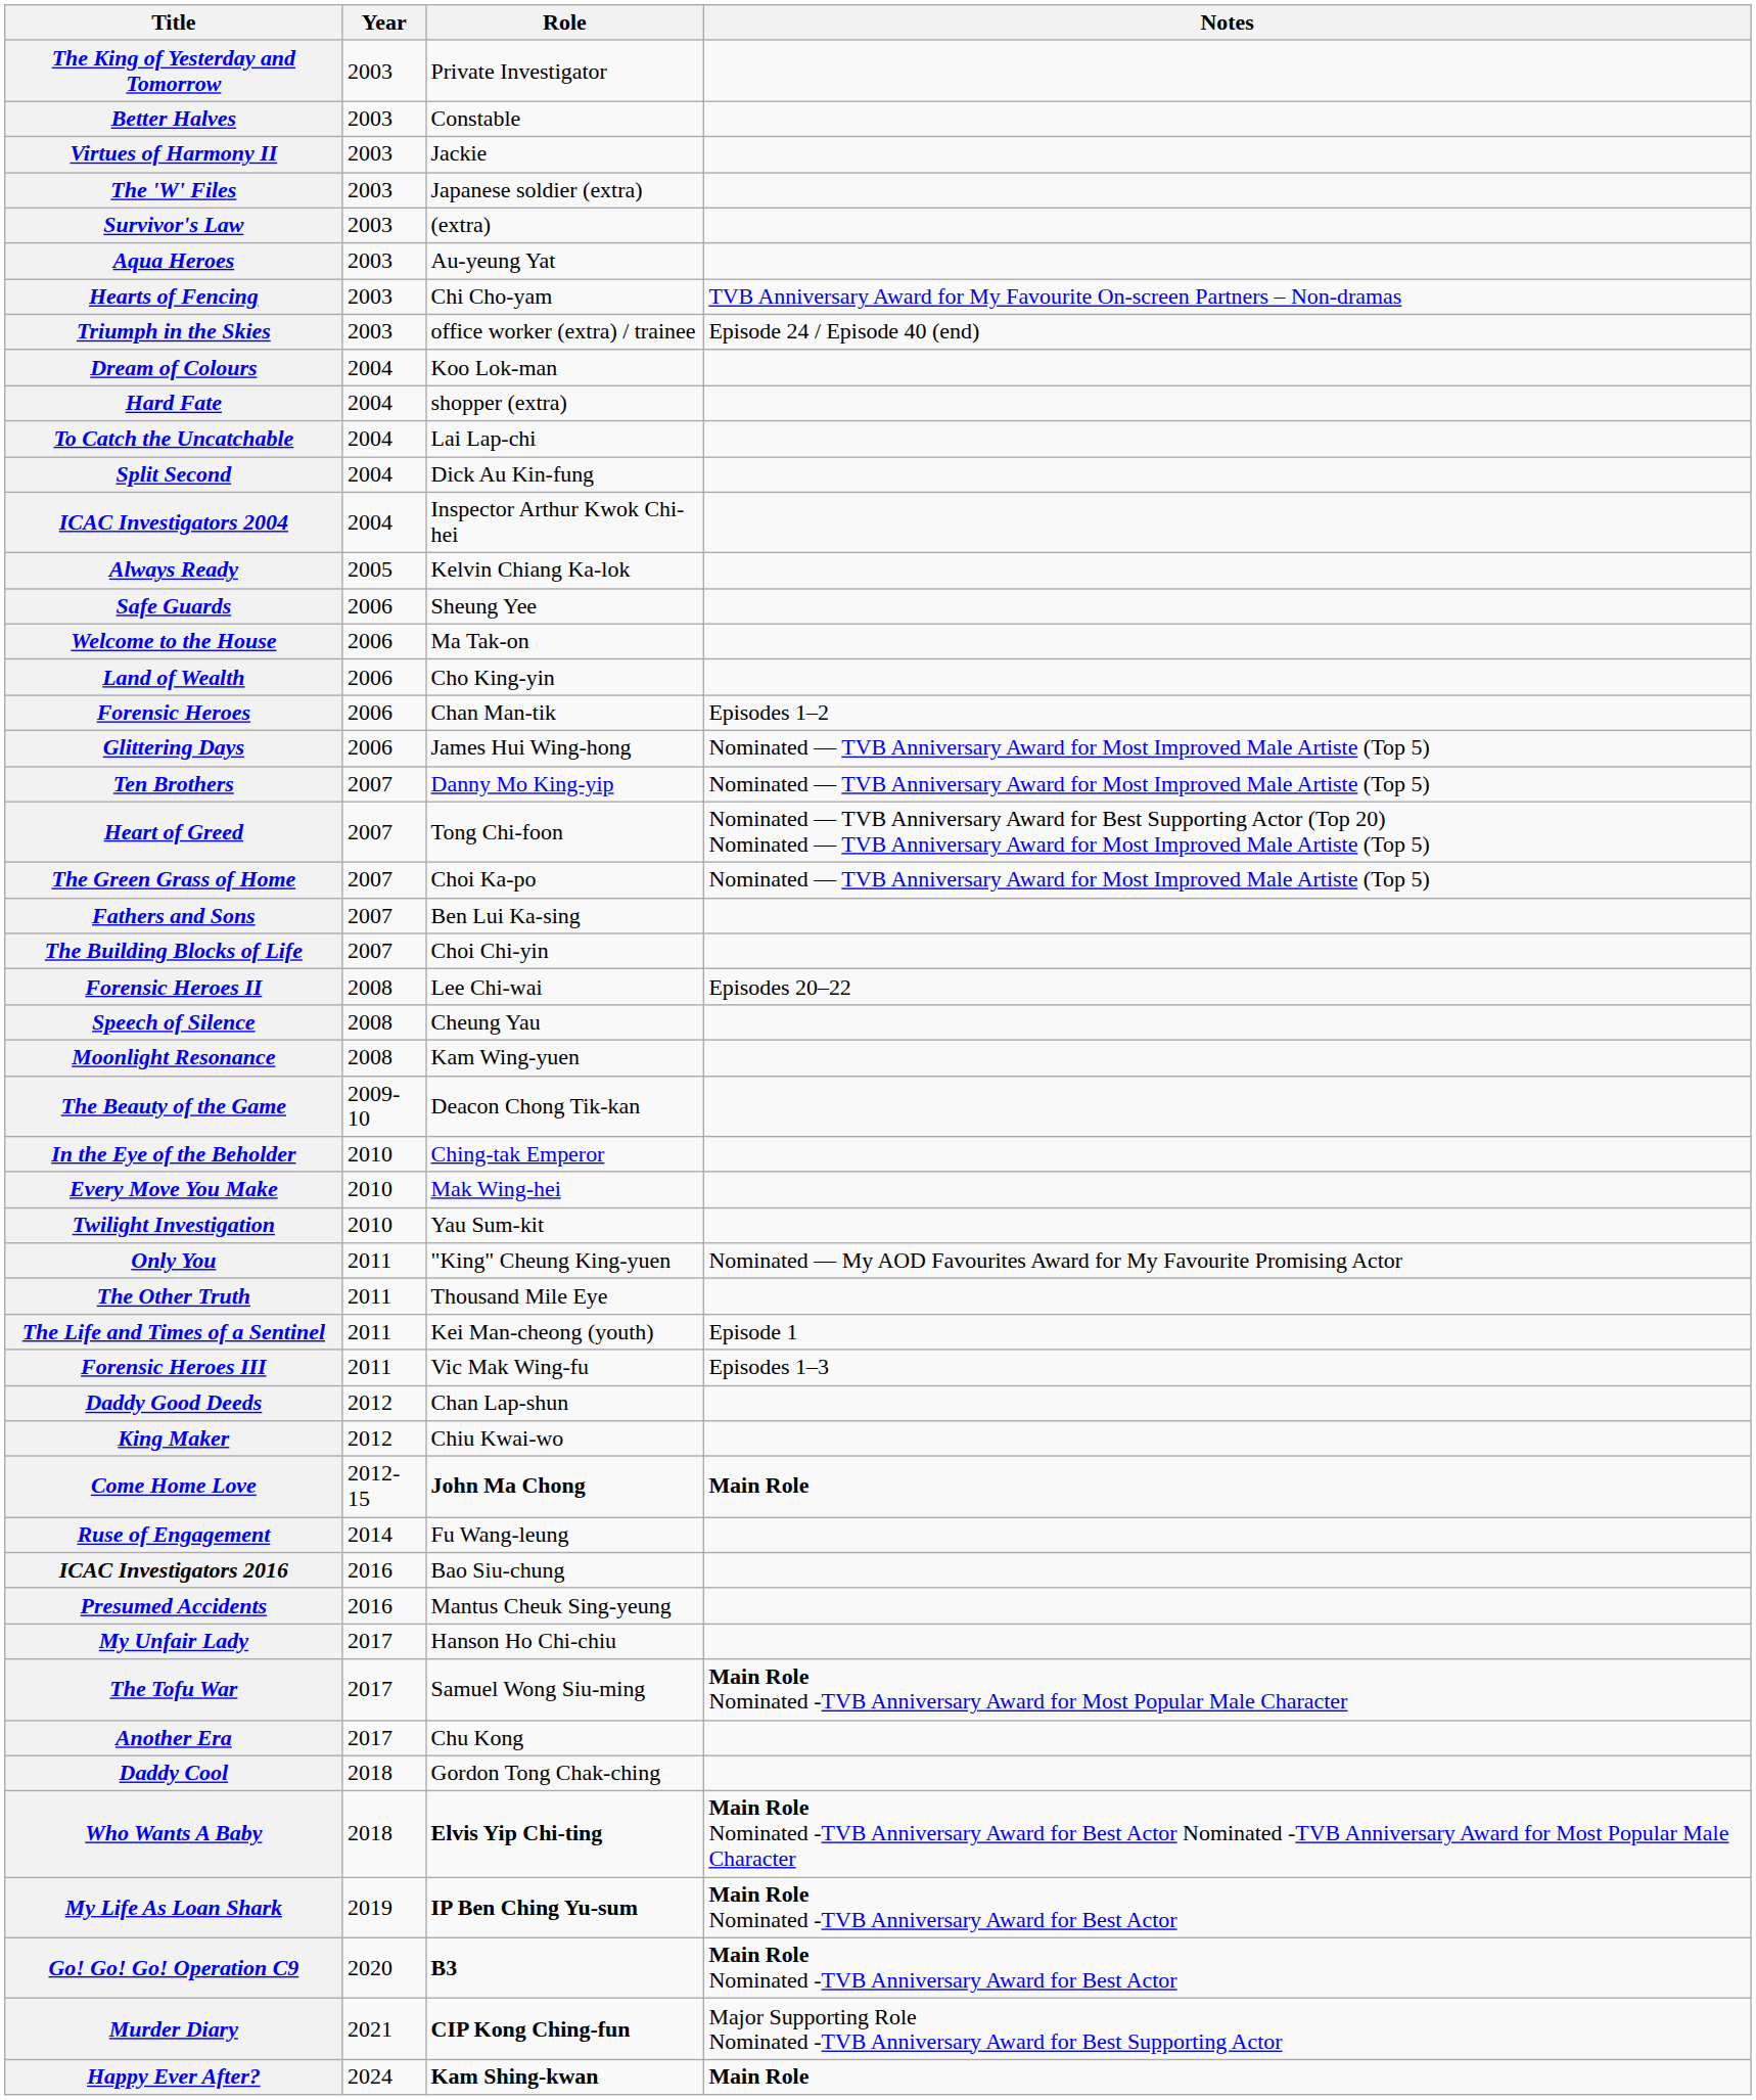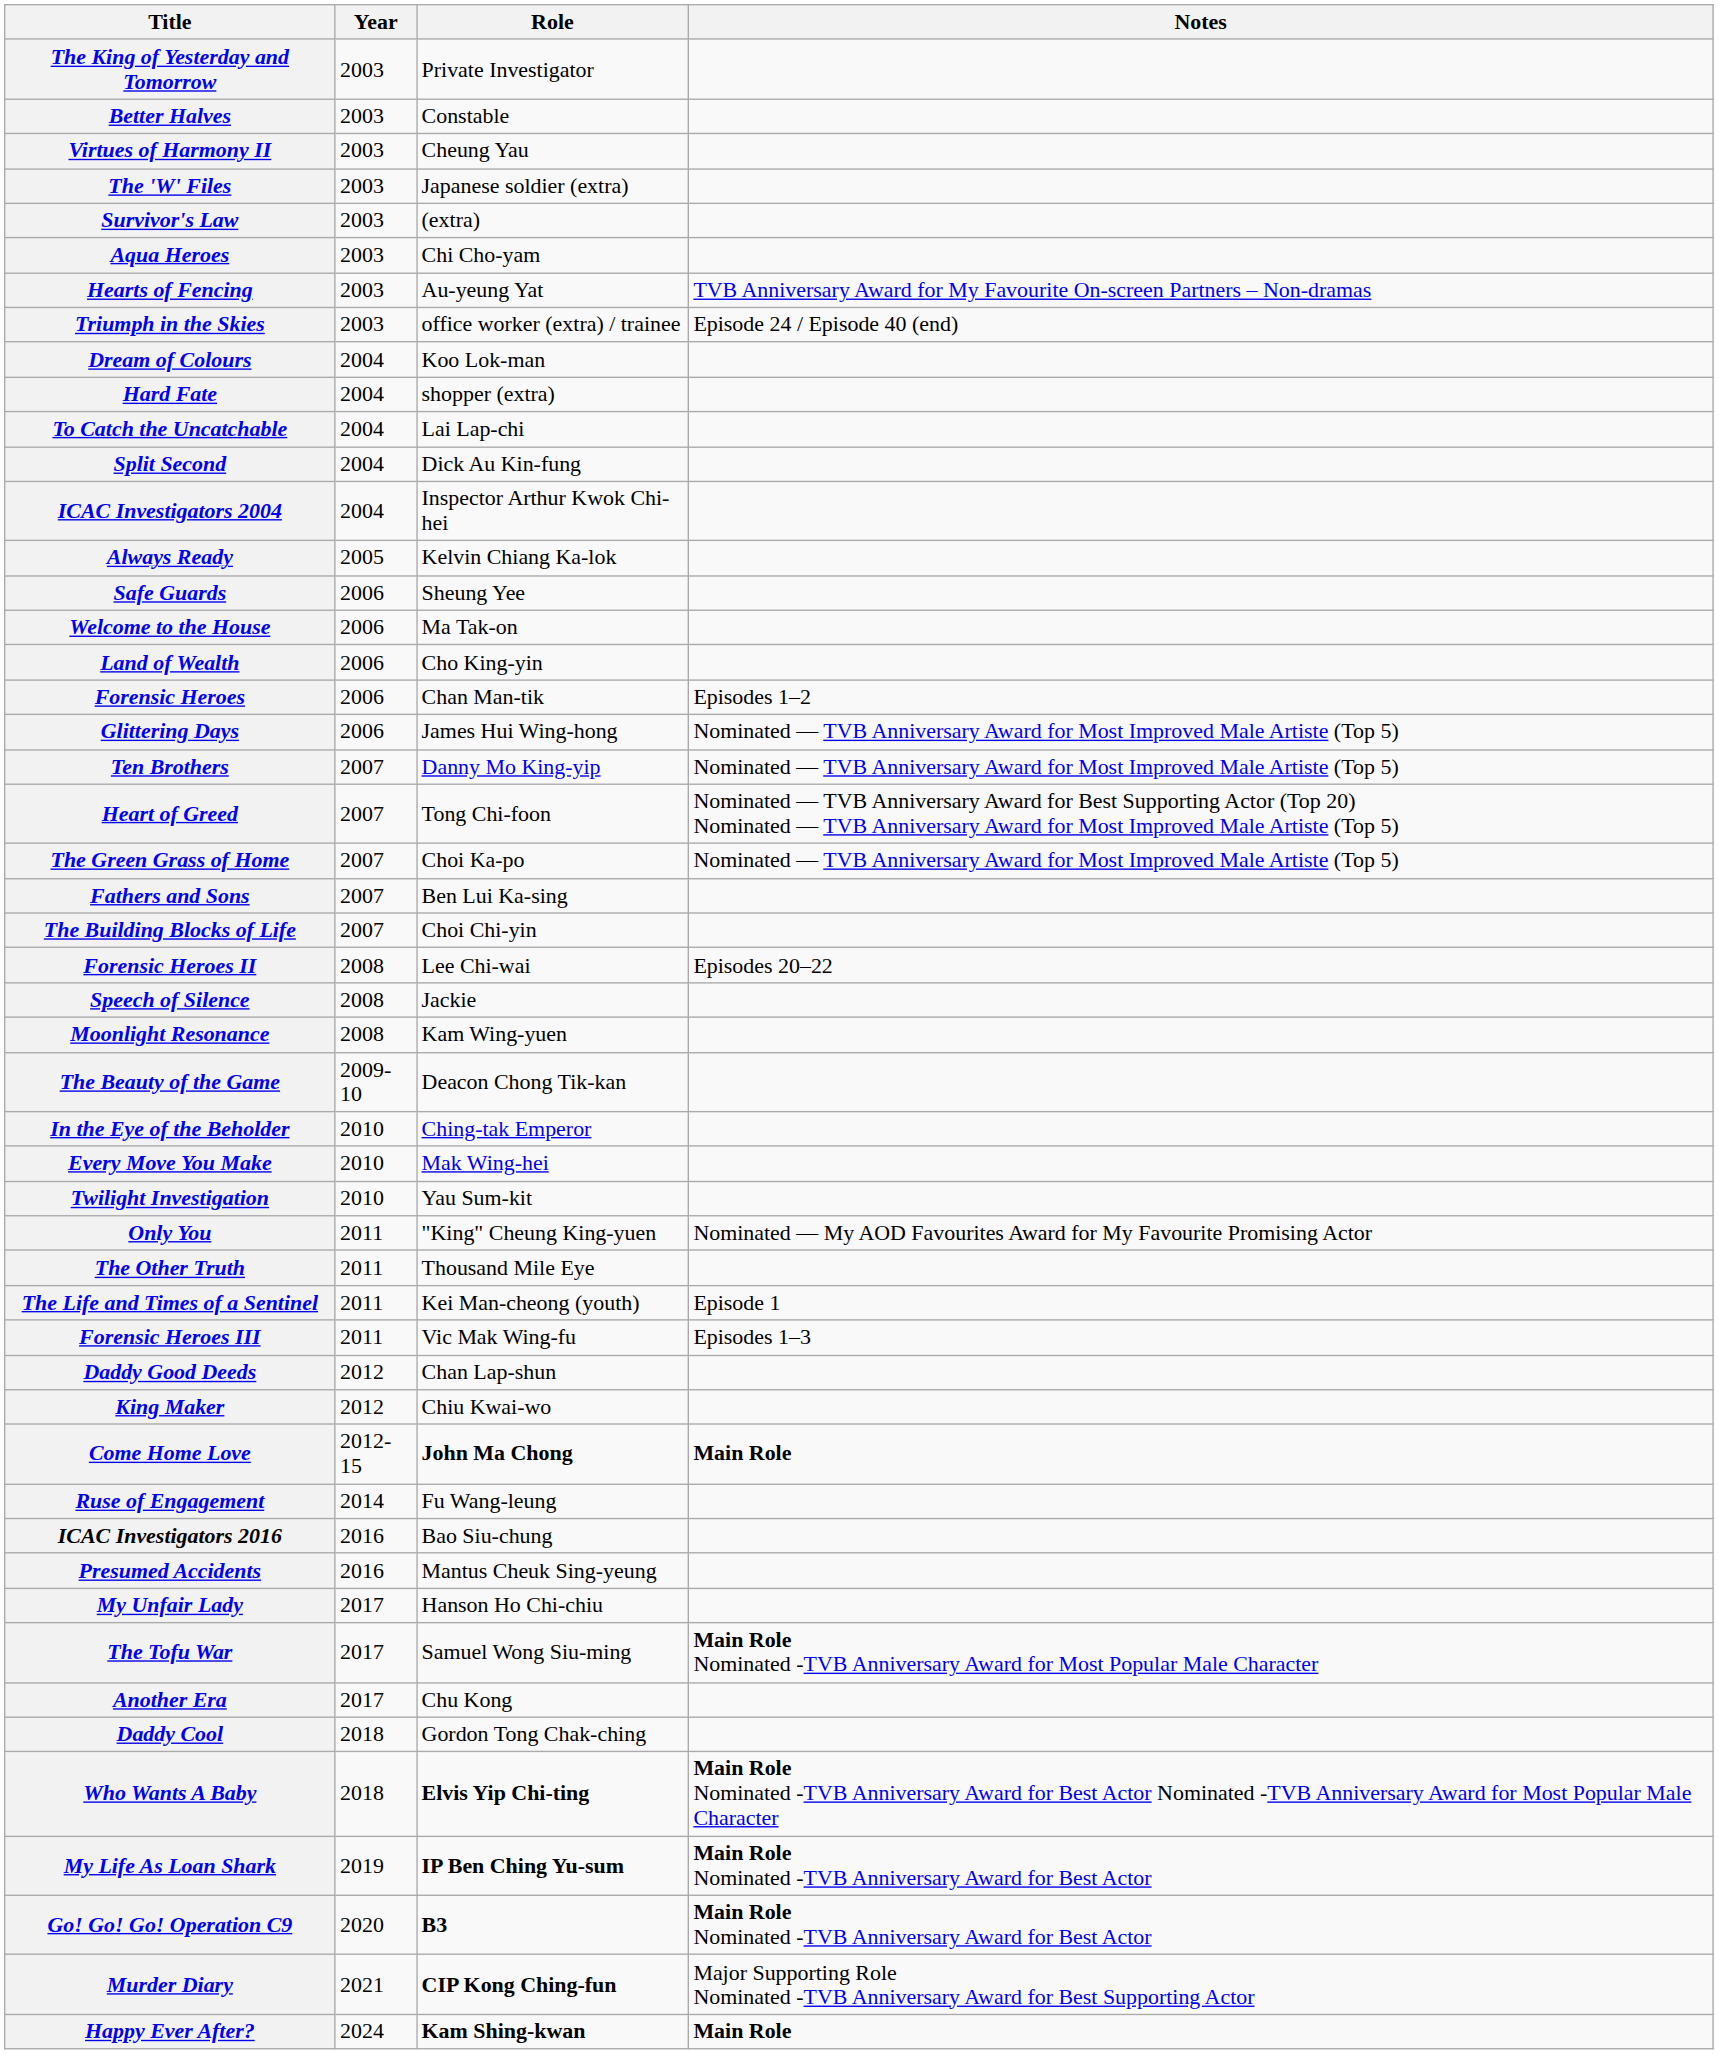Virtues of Harmony II | Role: Jackie -> Cheung Yau
Aqua Heroes | Role: Au-yeung Yat -> Chi Cho-yam
Hearts of Fencing | Role: Chi Cho-yam -> Au-yeung Yat
Speech of Silence | Role: Cheung Yau -> Jackie
